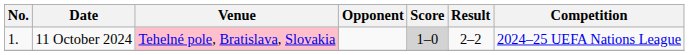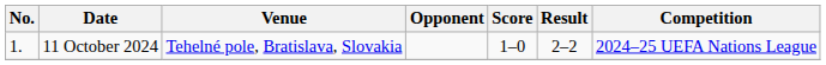11 October 2024 | Venue: pink background -> no background
11 October 2024 | Score: lightgrey background -> no background
